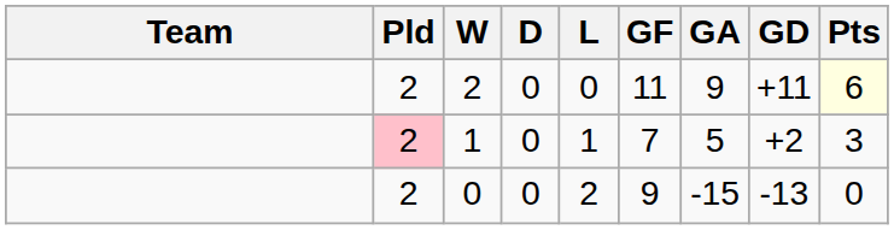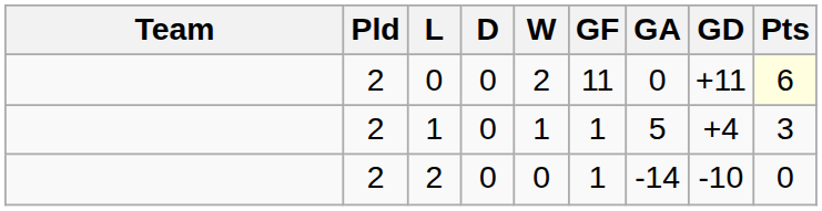columns swapped: W <-> L
row 2 | GA: 9 -> 0
row 3 | Pld: pink background -> no background
row 3 | GF: 7 -> 1
row 3 | GD: +2 -> +4
row 4 | GF: 9 -> 1
row 4 | GA: -15 -> -14
row 4 | GD: -13 -> -10
